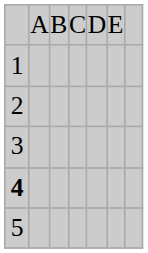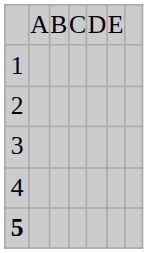4 | column 1: bold -> normal
5 | column 1: normal -> bold
